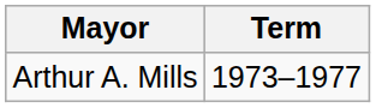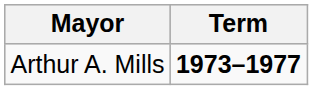Arthur A. Mills | Term: normal -> bold
